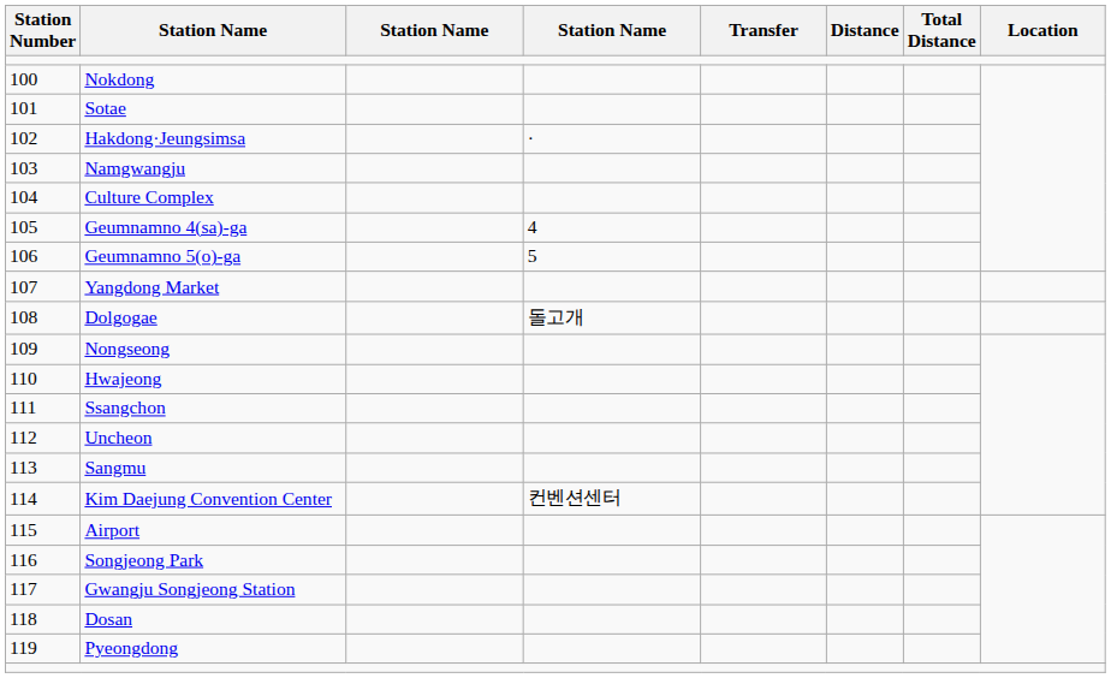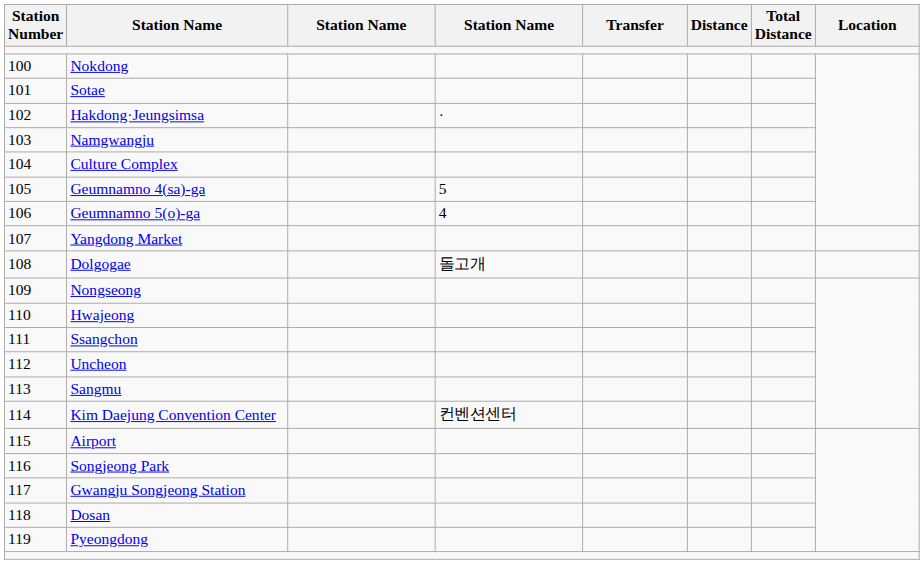Geumnamno 4(sa)-ga | column 4: 4 -> 5
Geumnamno 5(o)-ga | column 4: 5 -> 4
